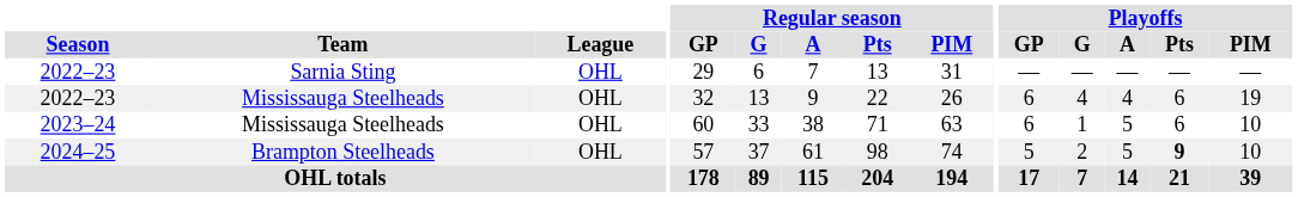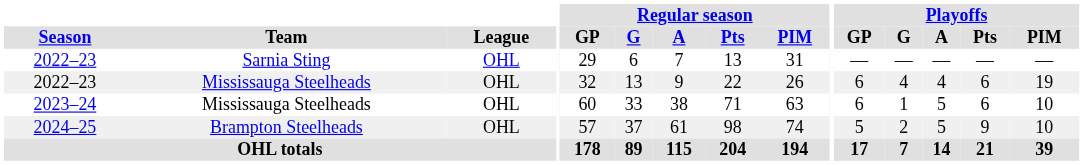2024–25 | Playoffs / Pts: bold -> normal
